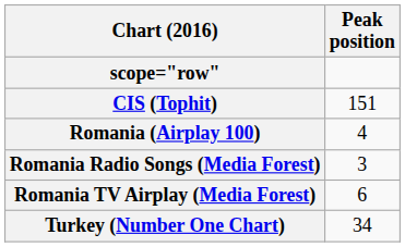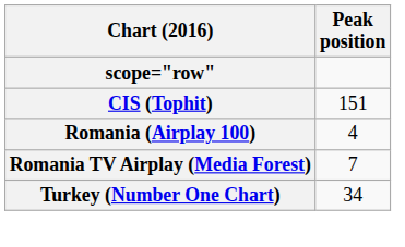- row: Romania Radio Songs (Media Forest) | 3
Romania TV Airplay (Media Forest) | Peak position: 6 -> 7
